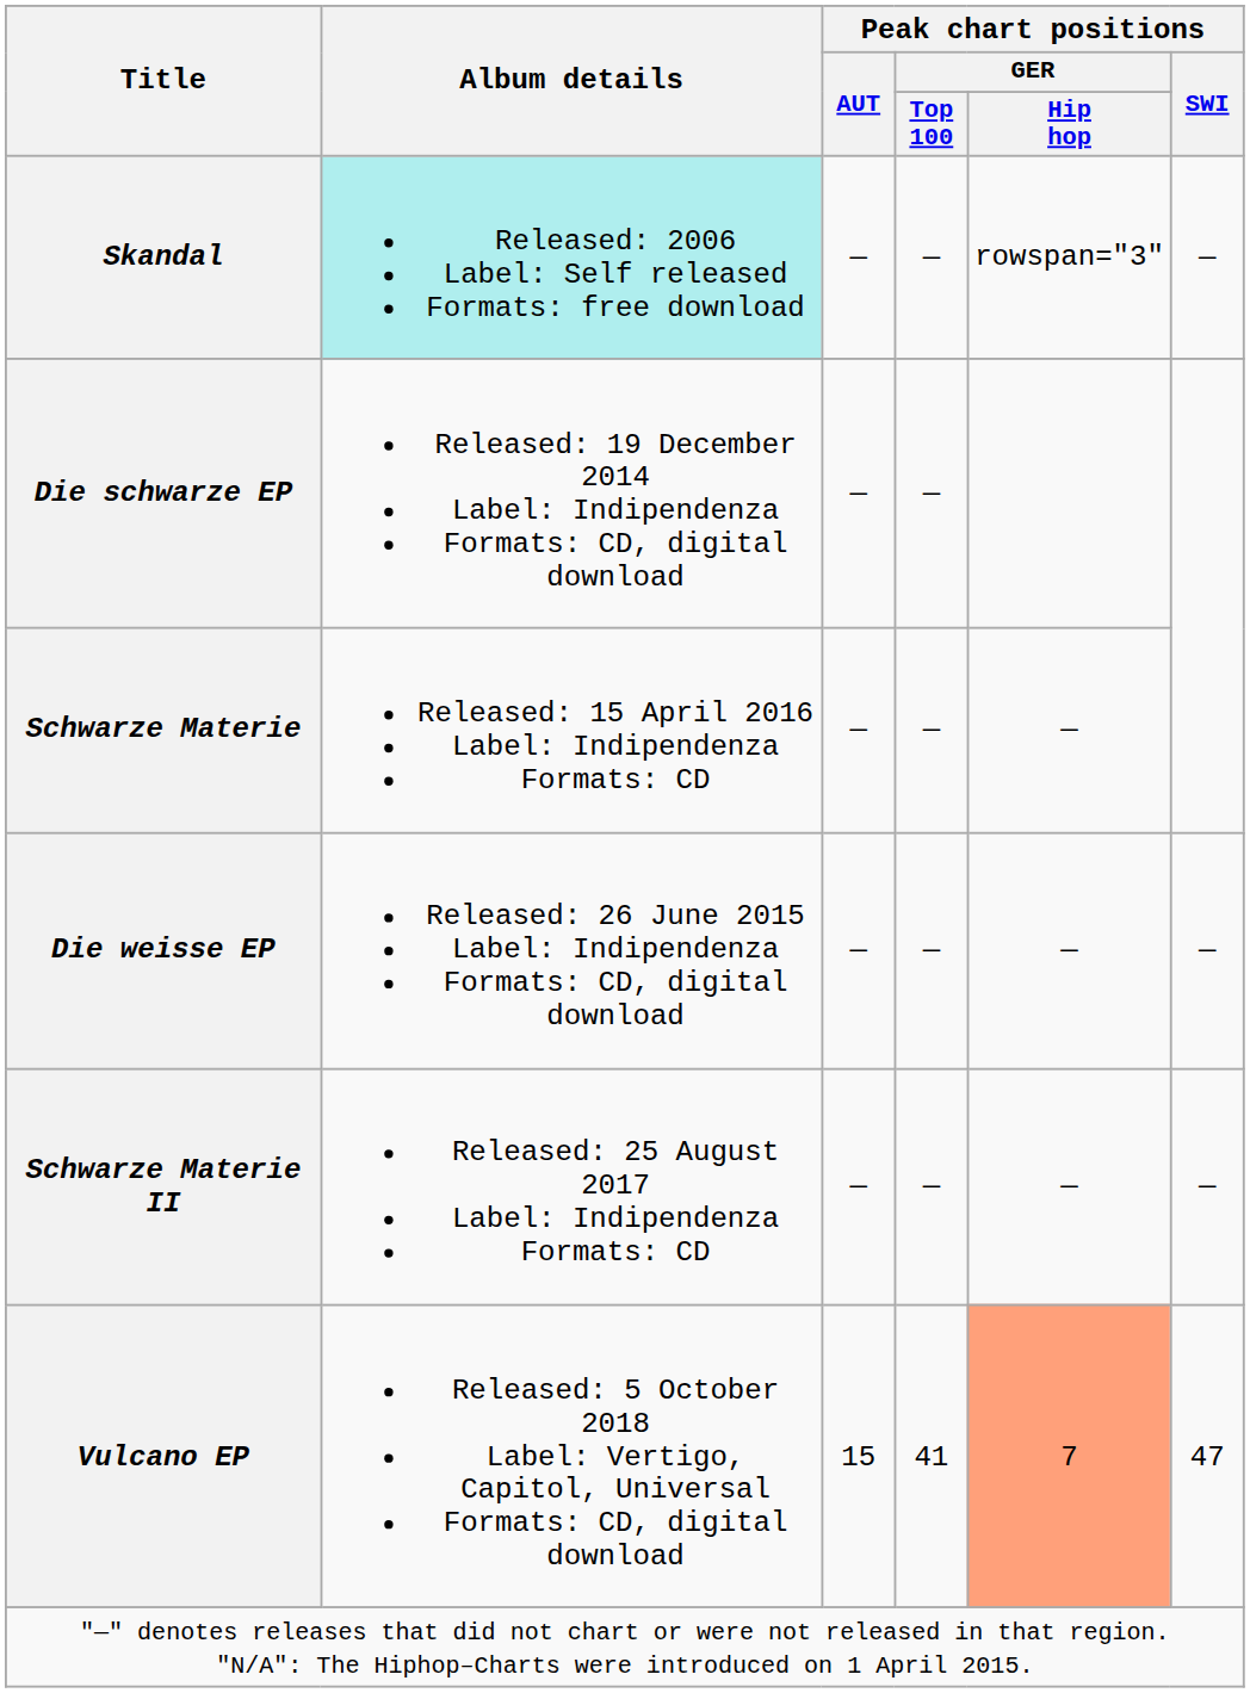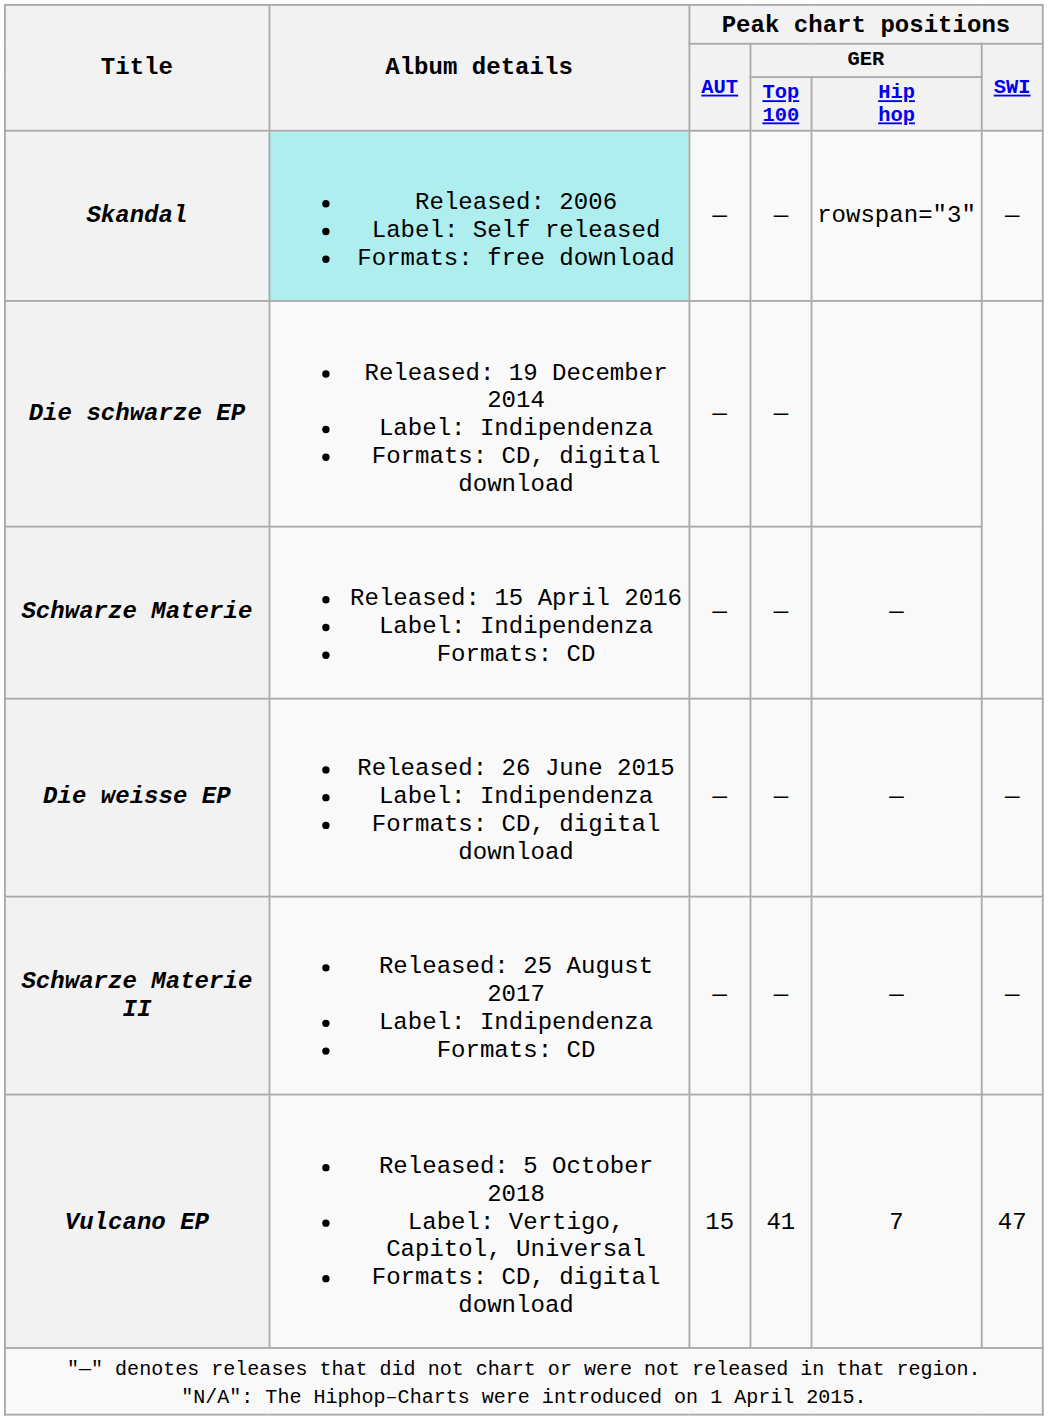Vulcano EP | Peak chart positions / GER / Hip hop: lightsalmon background -> no background
